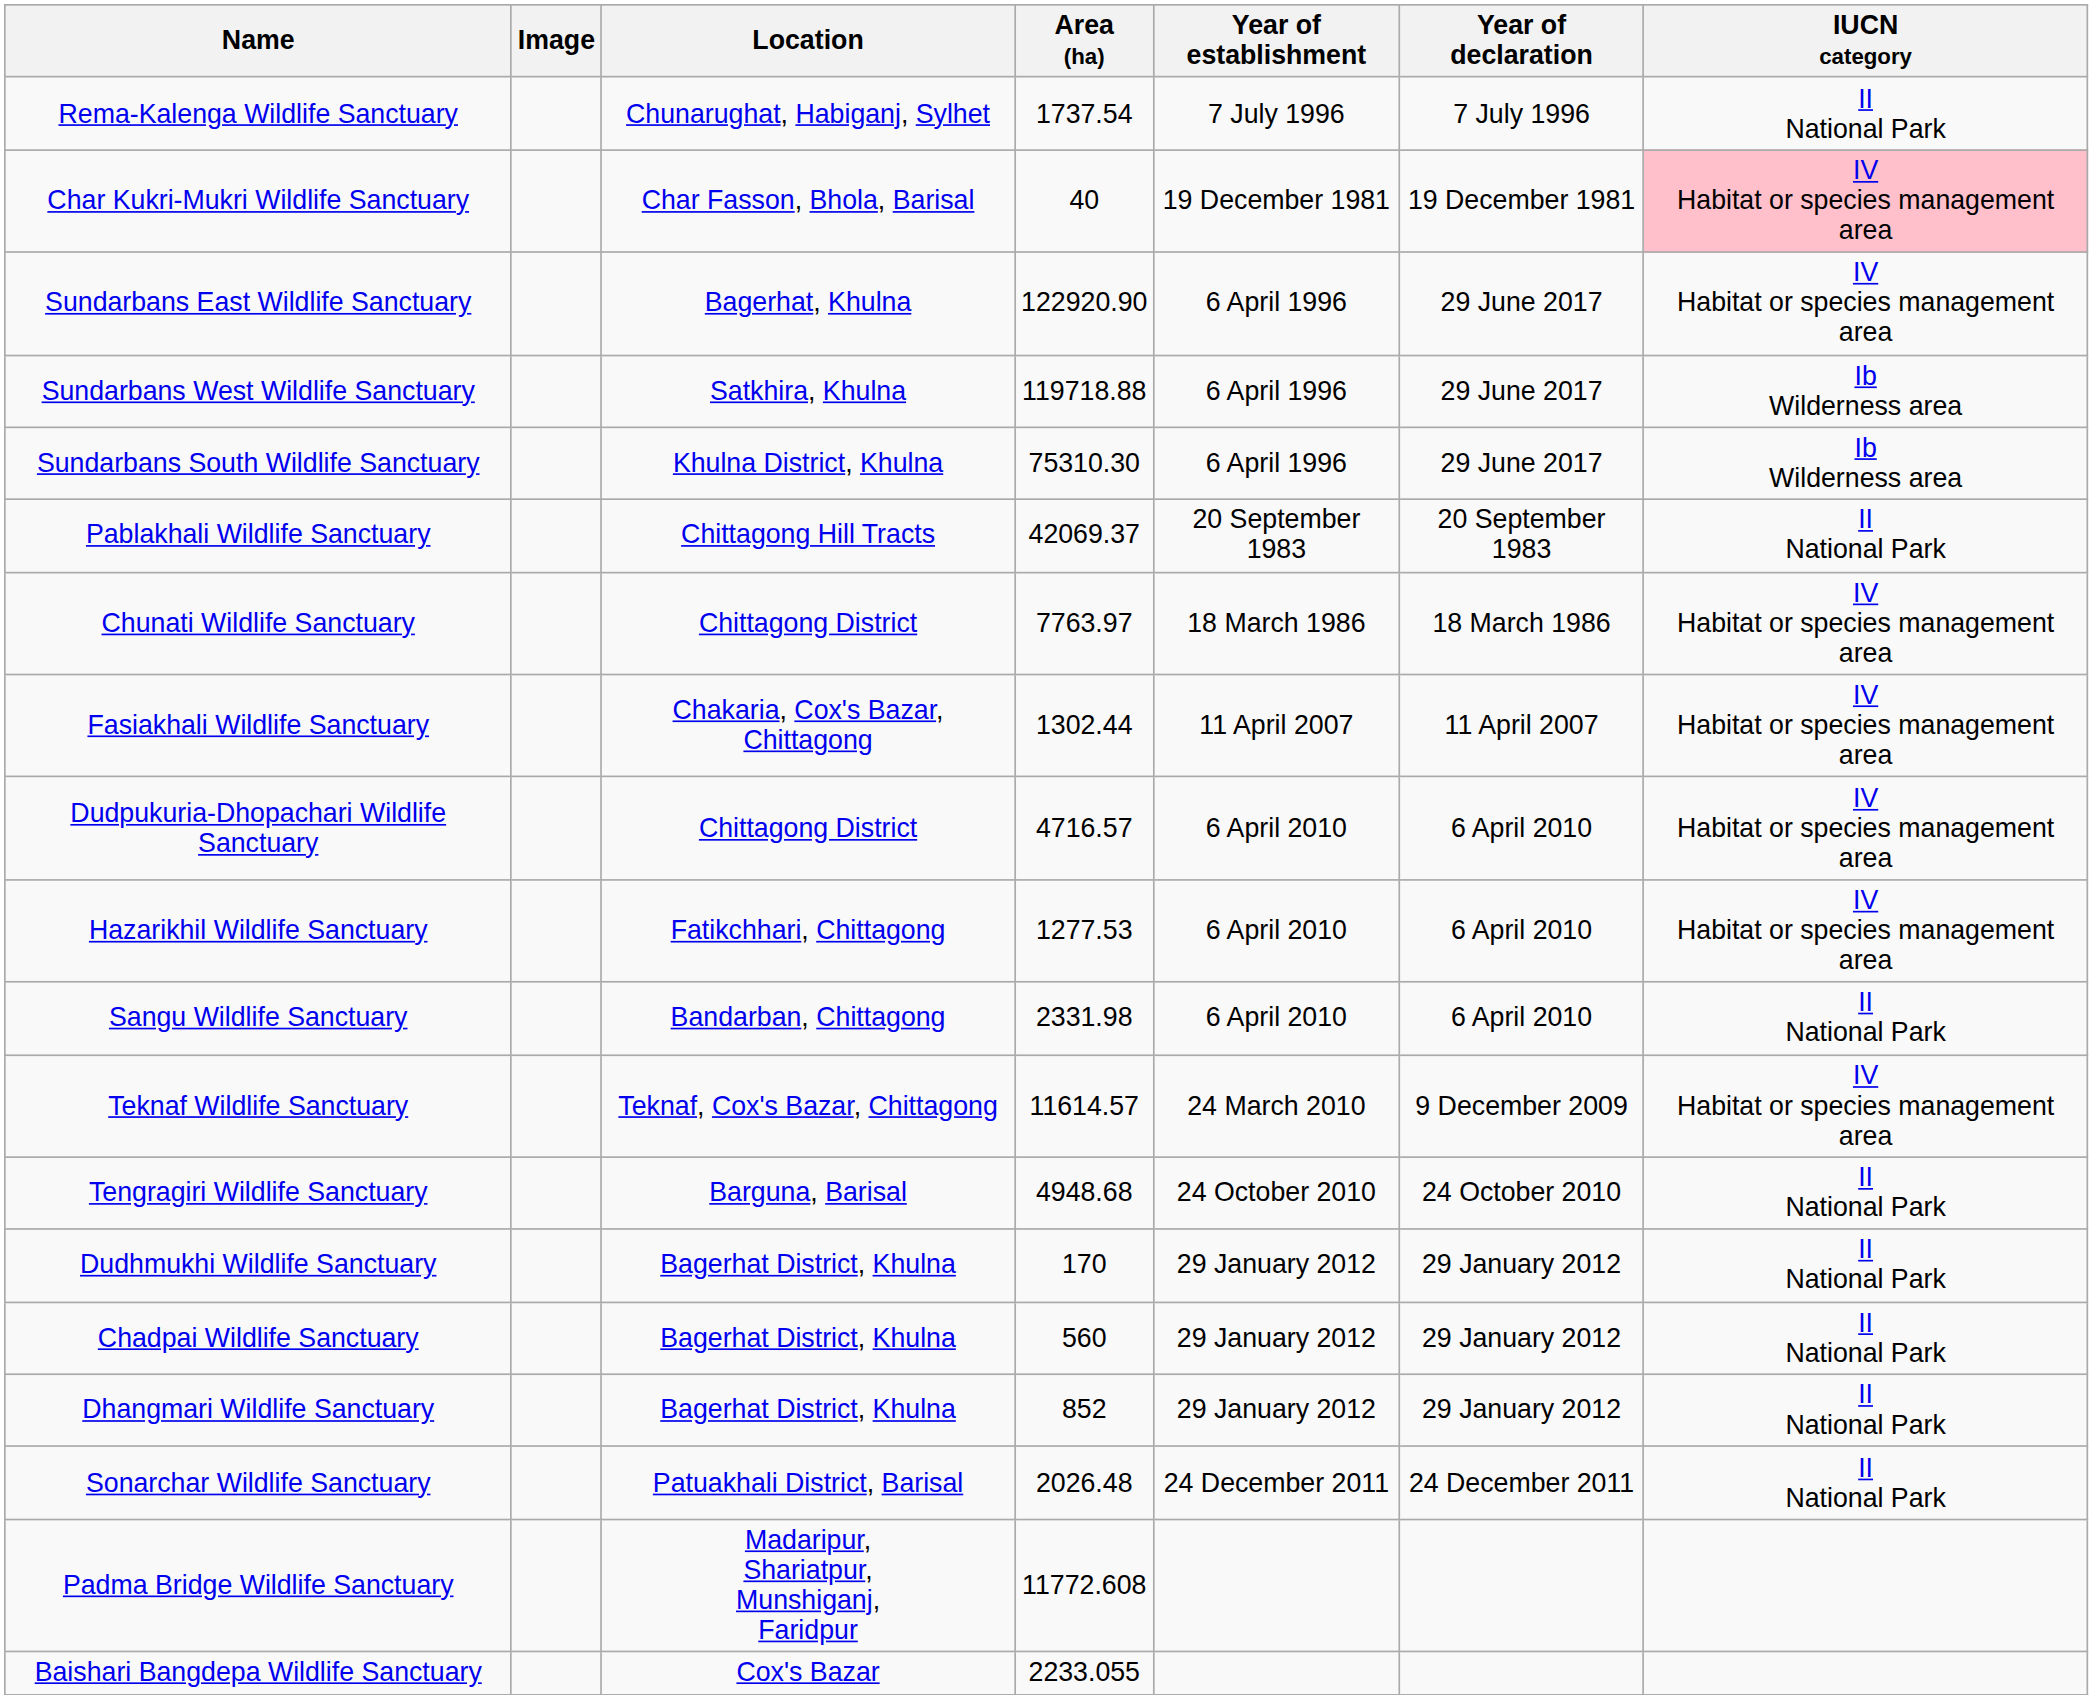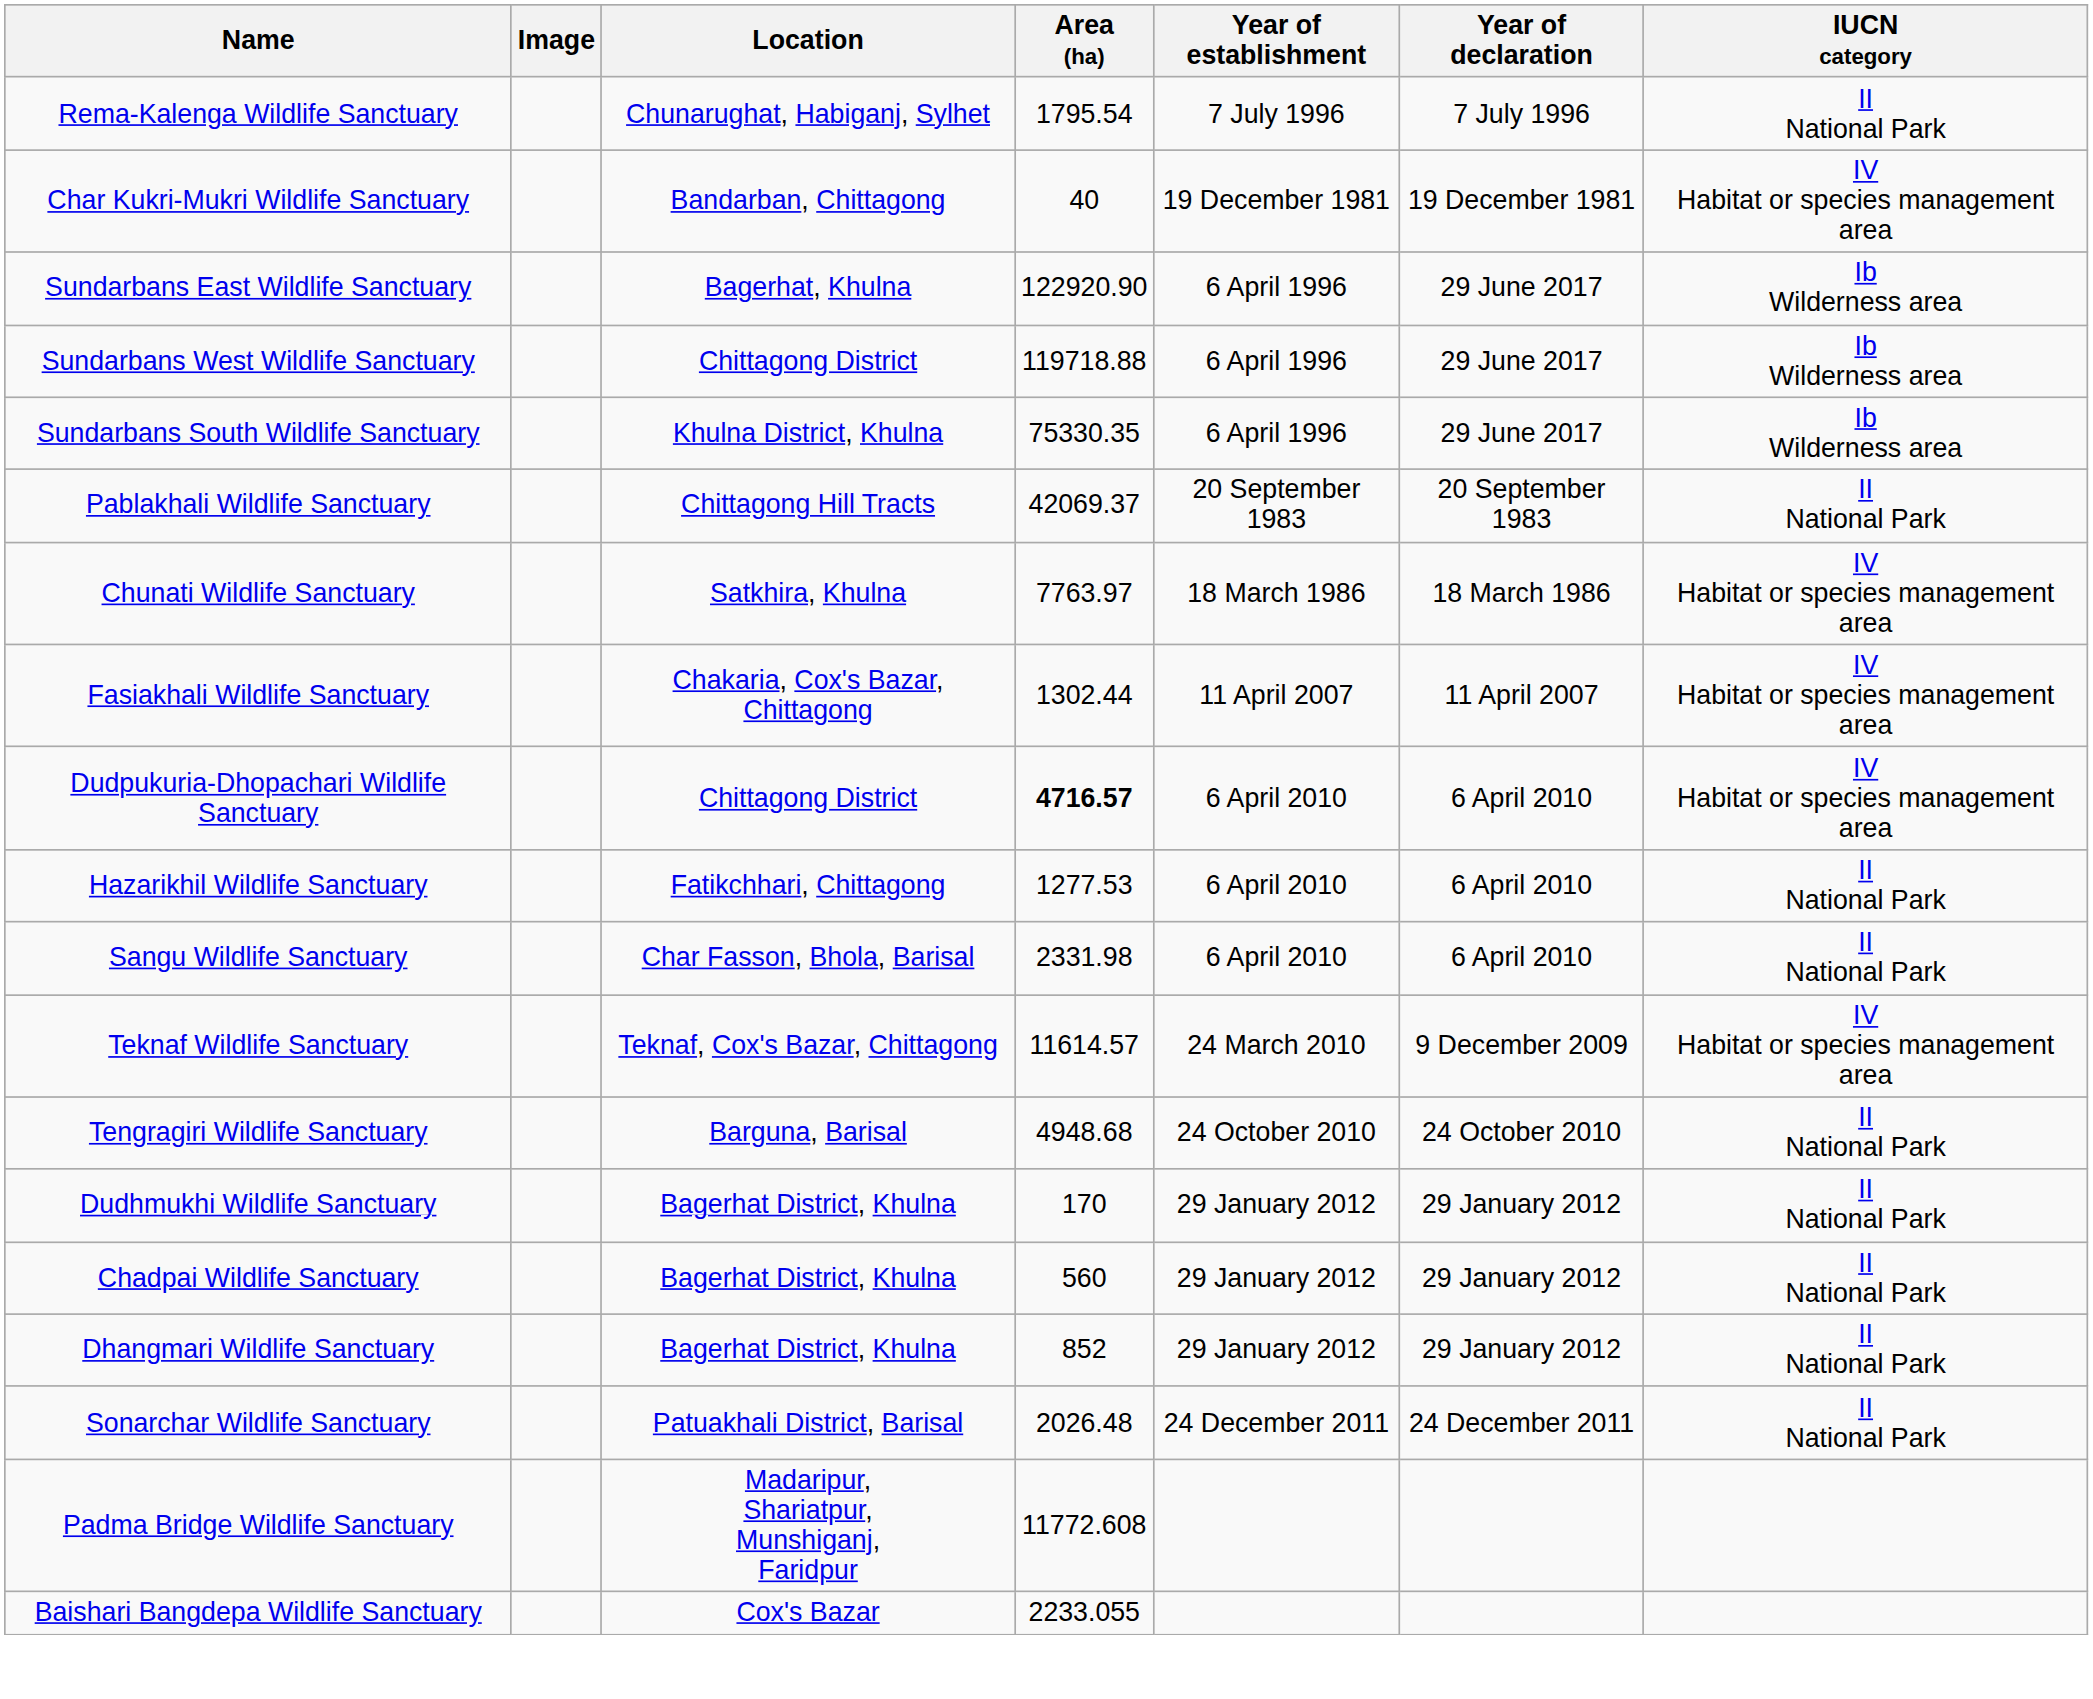Rema-Kalenga Wildlife Sanctuary | Area (ha): 1737.54 -> 1795.54
Char Kukri-Mukri Wildlife Sanctuary | Location: Char Fasson, Bhola, Barisal -> Bandarban, Chittagong
Char Kukri-Mukri Wildlife Sanctuary | IUCN category: pink background -> no background
Sundarbans East Wildlife Sanctuary | IUCN category: IV Habitat or species management area -> Ib Wilderness area
Sundarbans West Wildlife Sanctuary | Location: Satkhira, Khulna -> Chittagong District
Sundarbans South Wildlife Sanctuary | Area (ha): 75310.30 -> 75330.35
Chunati Wildlife Sanctuary | Location: Chittagong District -> Satkhira, Khulna
Dudpukuria-Dhopachari Wildlife Sanctuary | Area (ha): normal -> bold
Hazarikhil Wildlife Sanctuary | IUCN category: IV Habitat or species management area -> II National Park
Sangu Wildlife Sanctuary | Location: Bandarban, Chittagong -> Char Fasson, Bhola, Barisal
